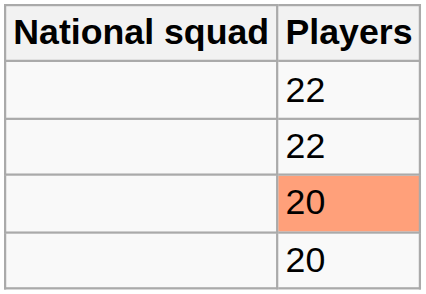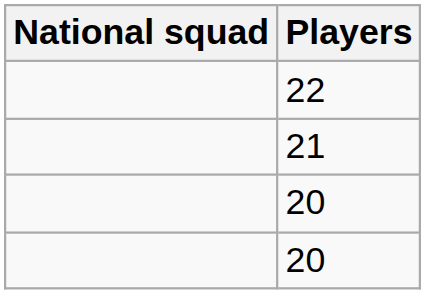row 3 | Players: 22 -> 21
row 4 | Players: lightsalmon background -> no background
